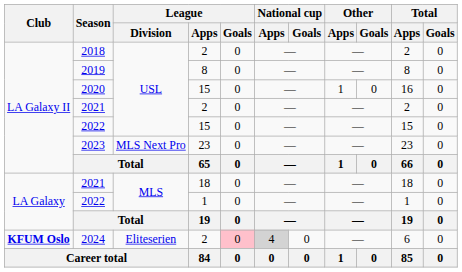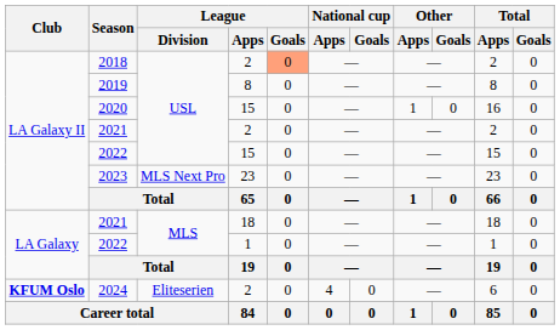2018 | League / Goals: no background -> lightsalmon background
2024 | League / Goals: pink background -> no background
2024 | National cup / Apps: lightgrey background -> no background
